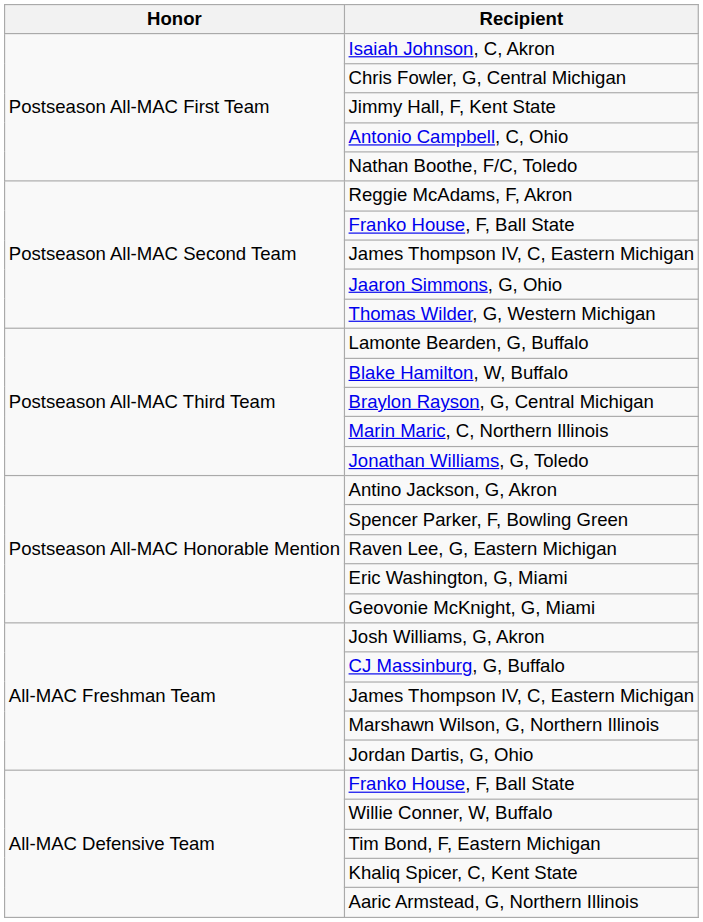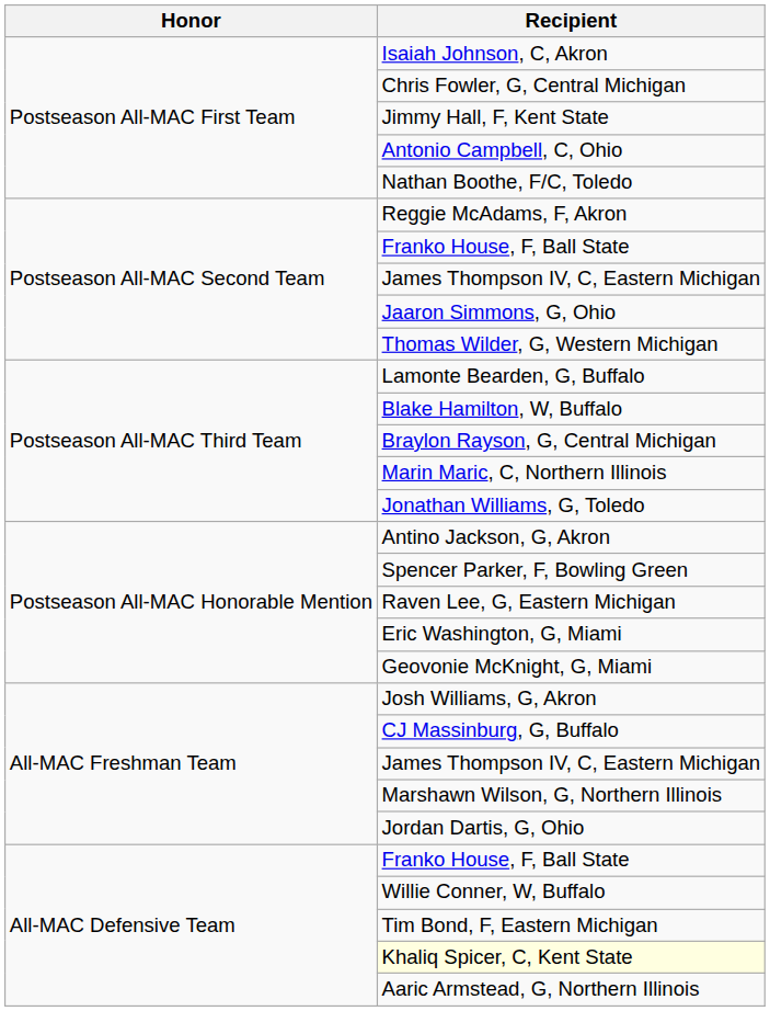row 30 | Recipient: no background -> lightyellow background
